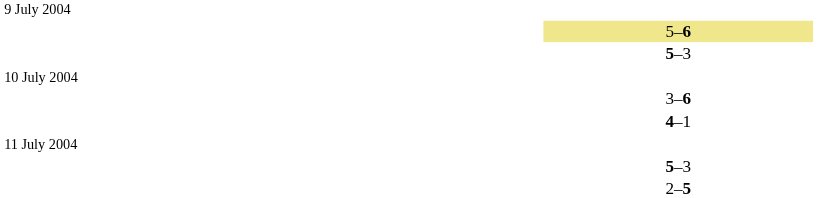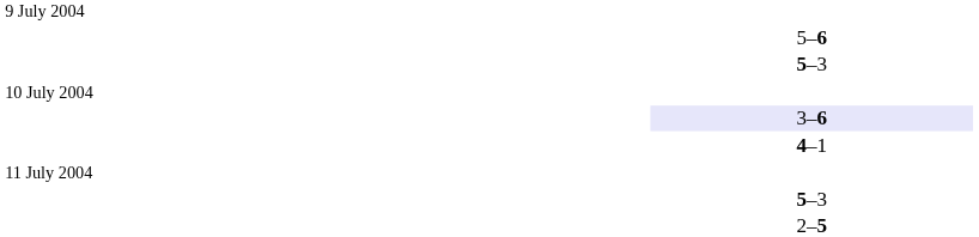5–6 | column 2: khaki background -> no background
3–6 | column 2: no background -> lavender background
